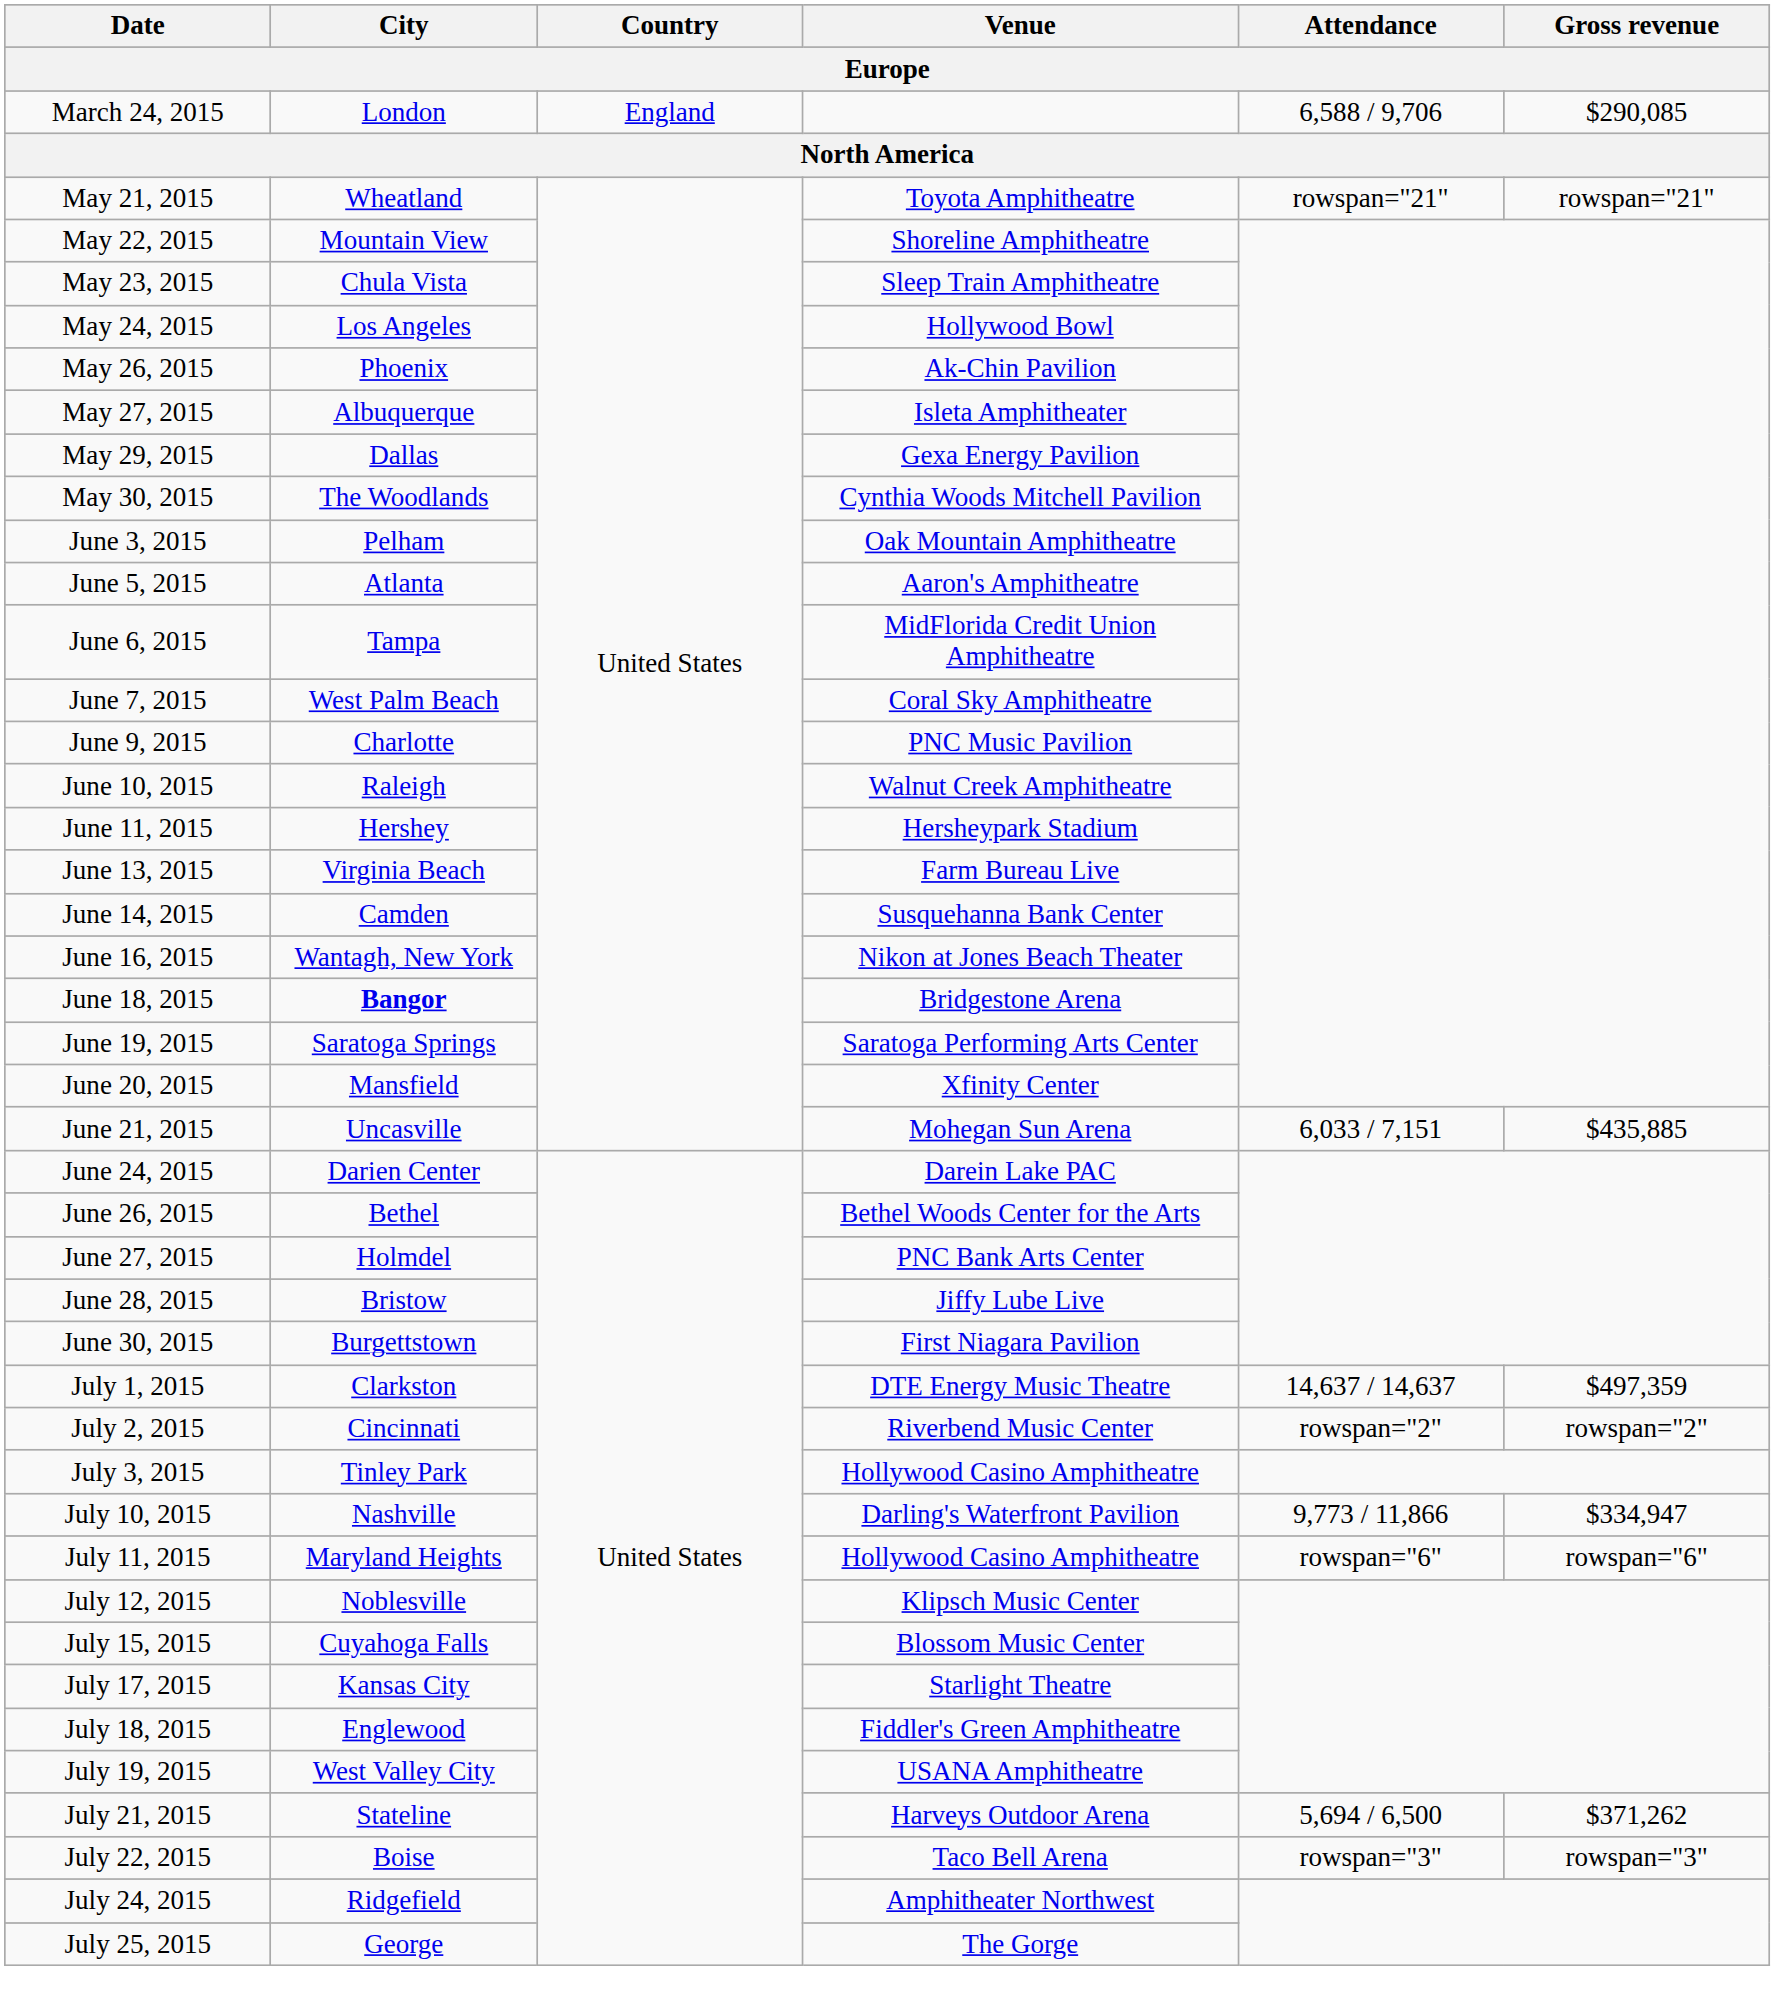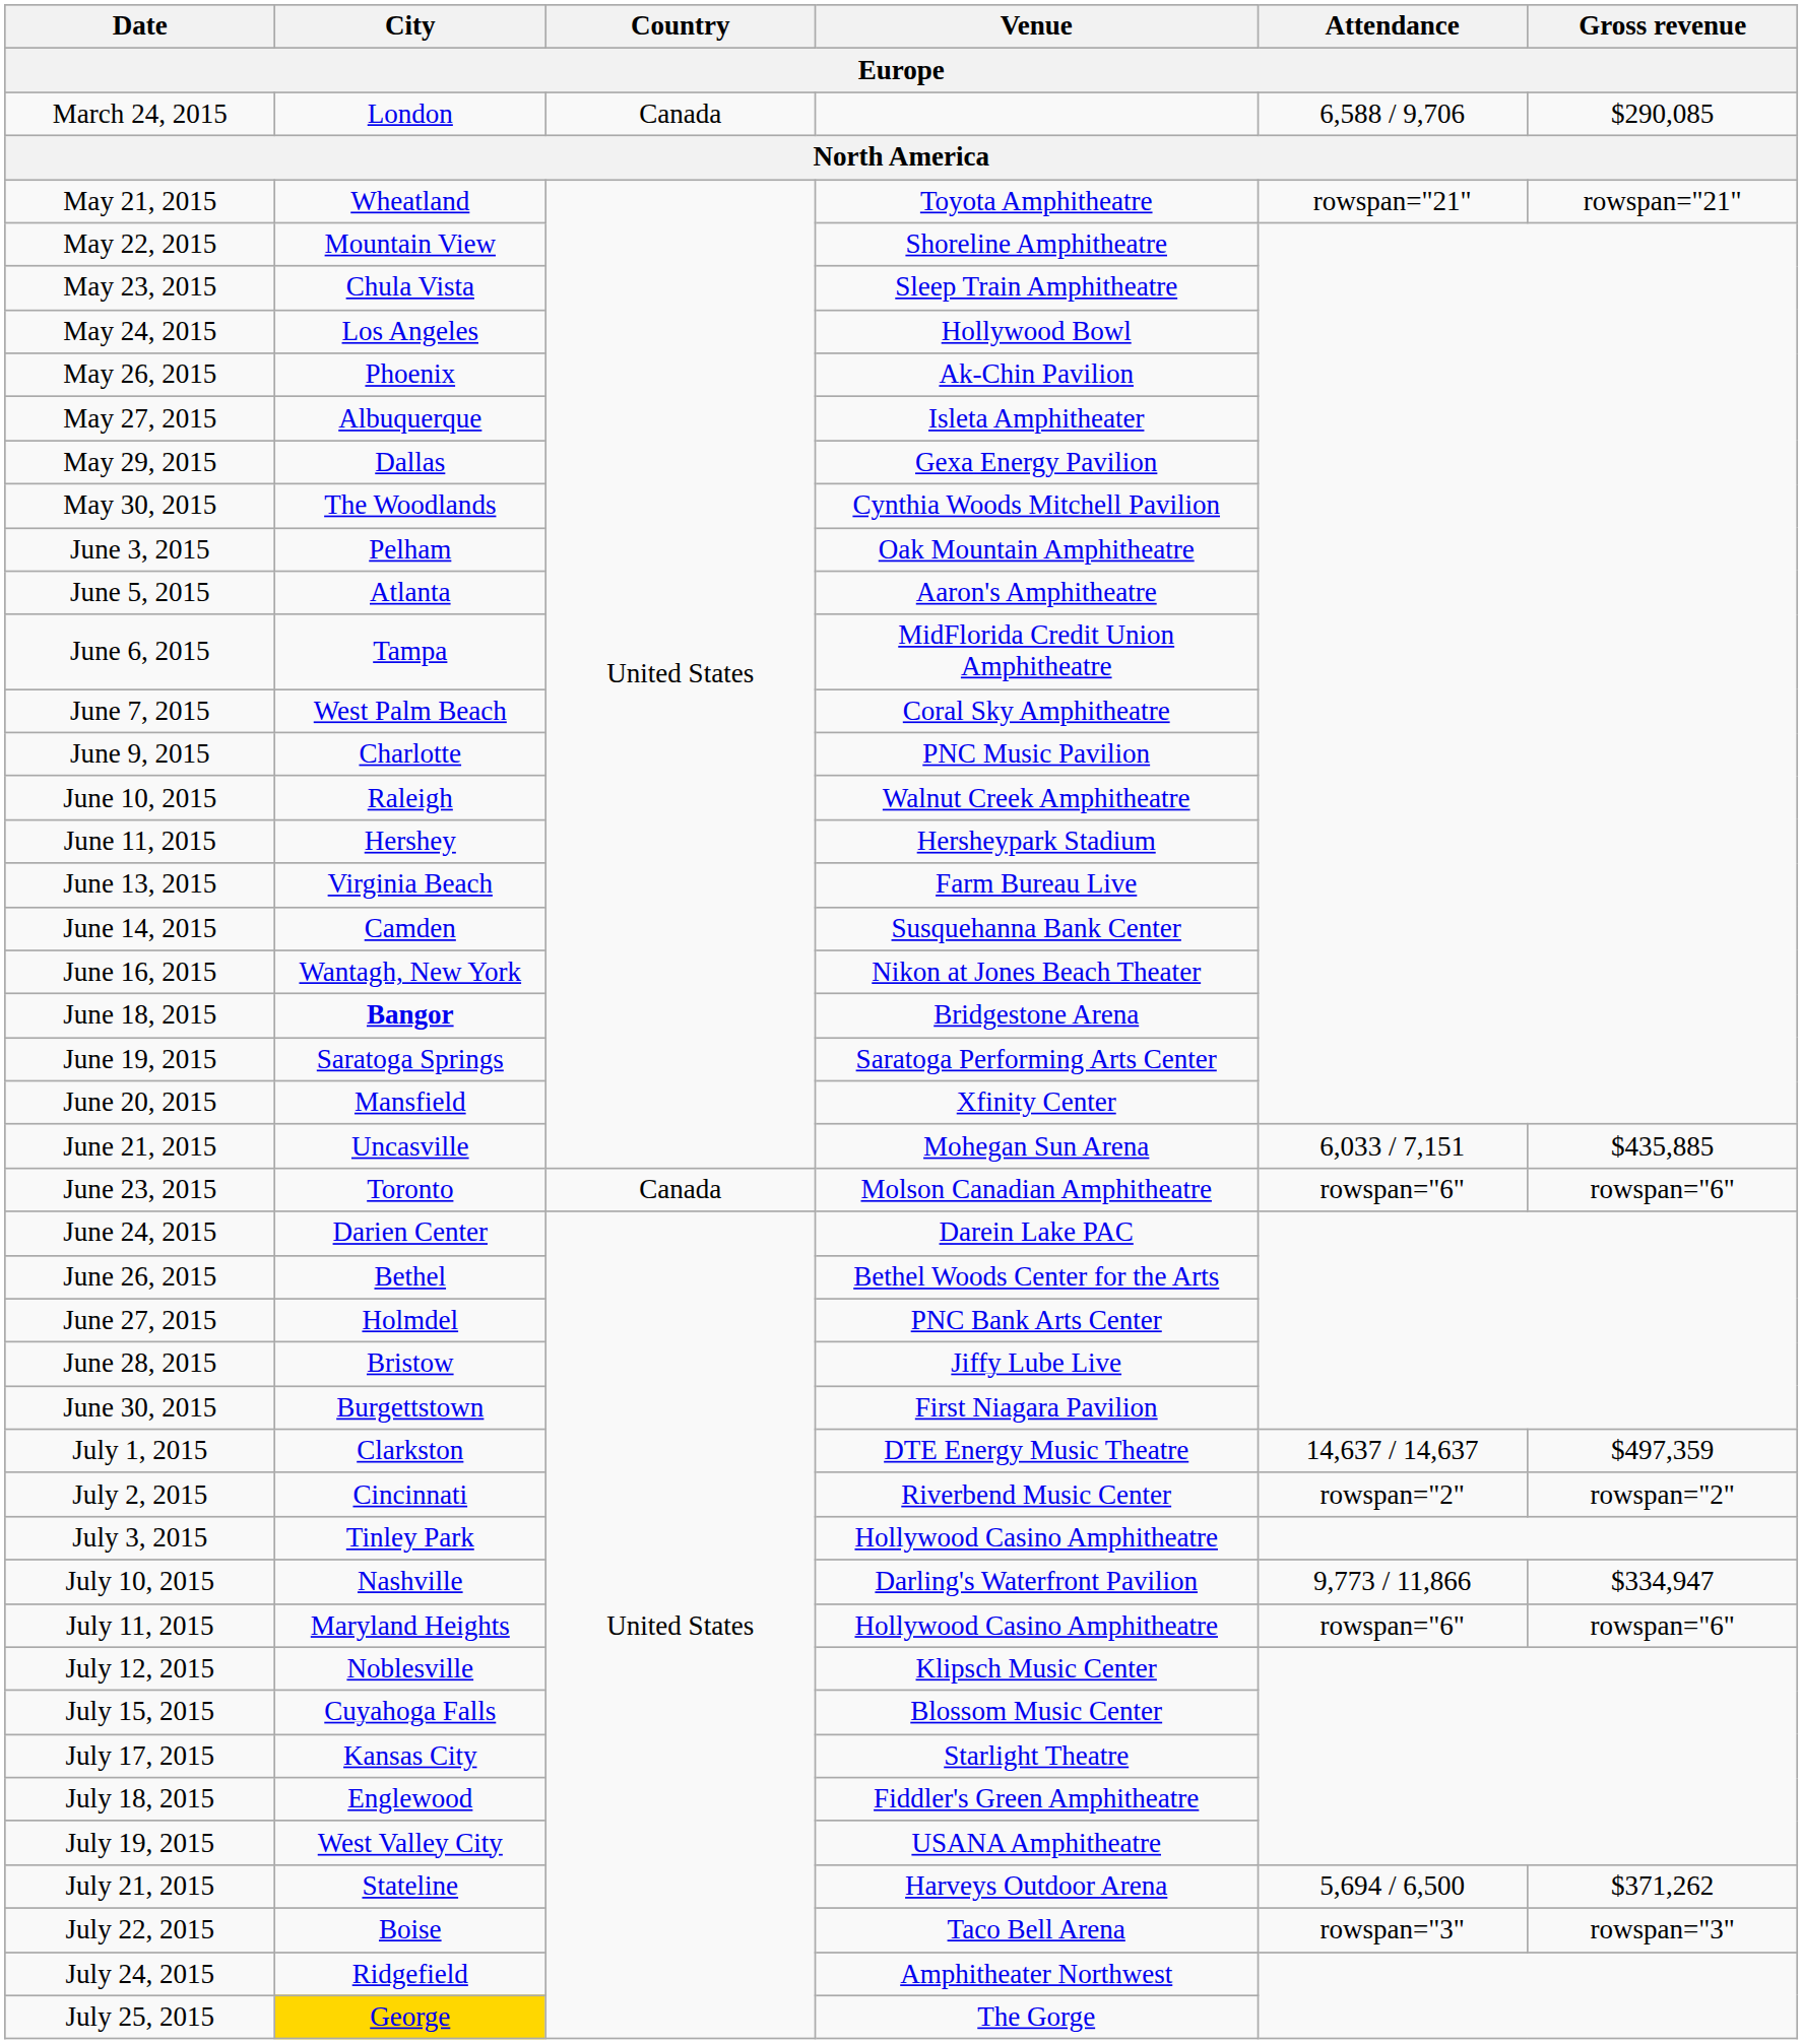March 24, 2015 | Country: England -> Canada
+ row: June 23, 2015 | Toronto | Canada | Molson Canadian Amphitheatre | rowspan="6" | rowspan="6"
July 25, 2015 | City: no background -> gold background
